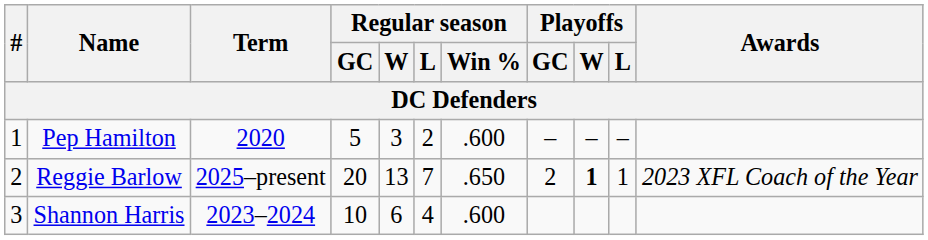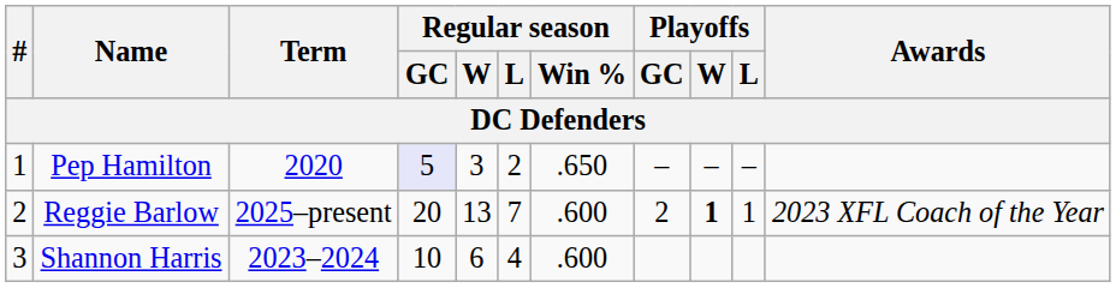Pep Hamilton | Regular season / GC: no background -> lavender background
Pep Hamilton | Regular season / Win %: .600 -> .650
Reggie Barlow | Regular season / Win %: .650 -> .600
